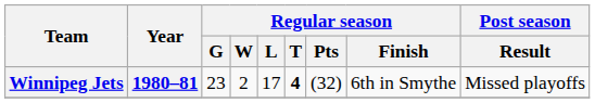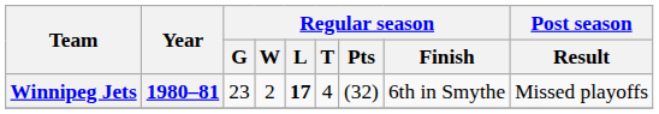Winnipeg Jets | Regular season / L: normal -> bold
Winnipeg Jets | Regular season / T: bold -> normal
